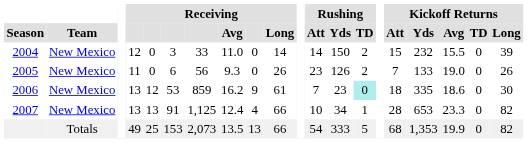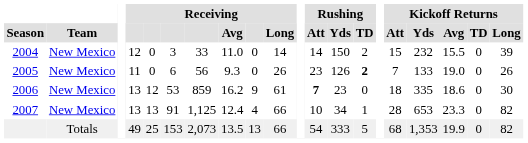2005 | Rushing / TD: normal -> bold
2006 | Rushing / Att: normal -> bold
2006 | Rushing / TD: paleturquoise background -> no background
